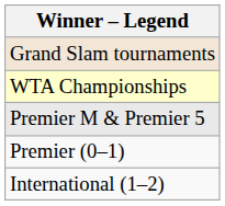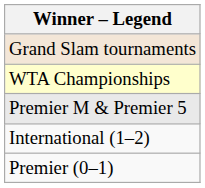row 5 | column 1: Premier (0–1) -> International (1–2)
row 6 | column 1: International (1–2) -> Premier (0–1)
